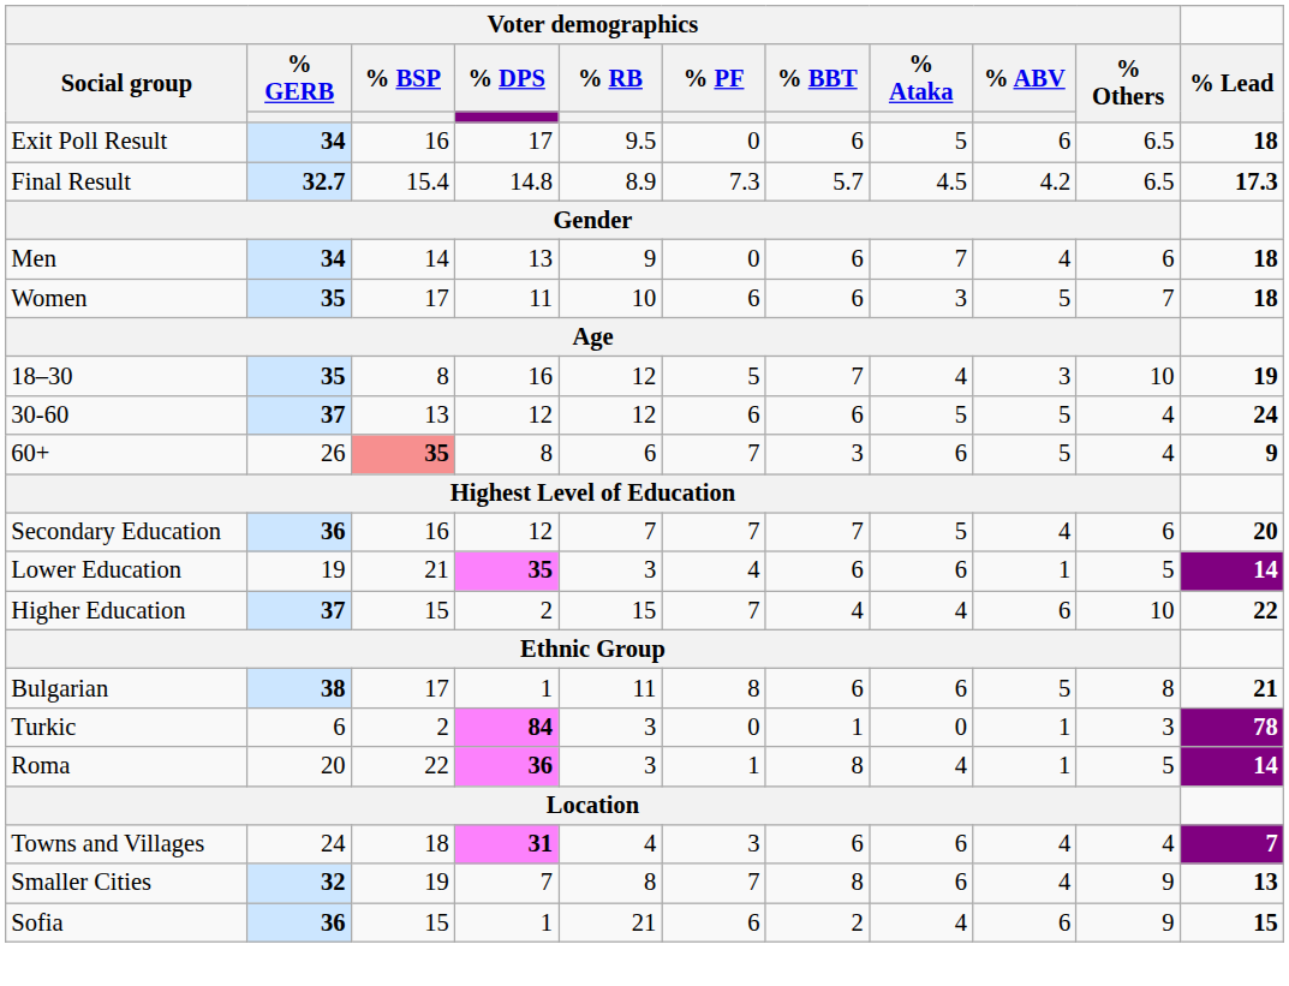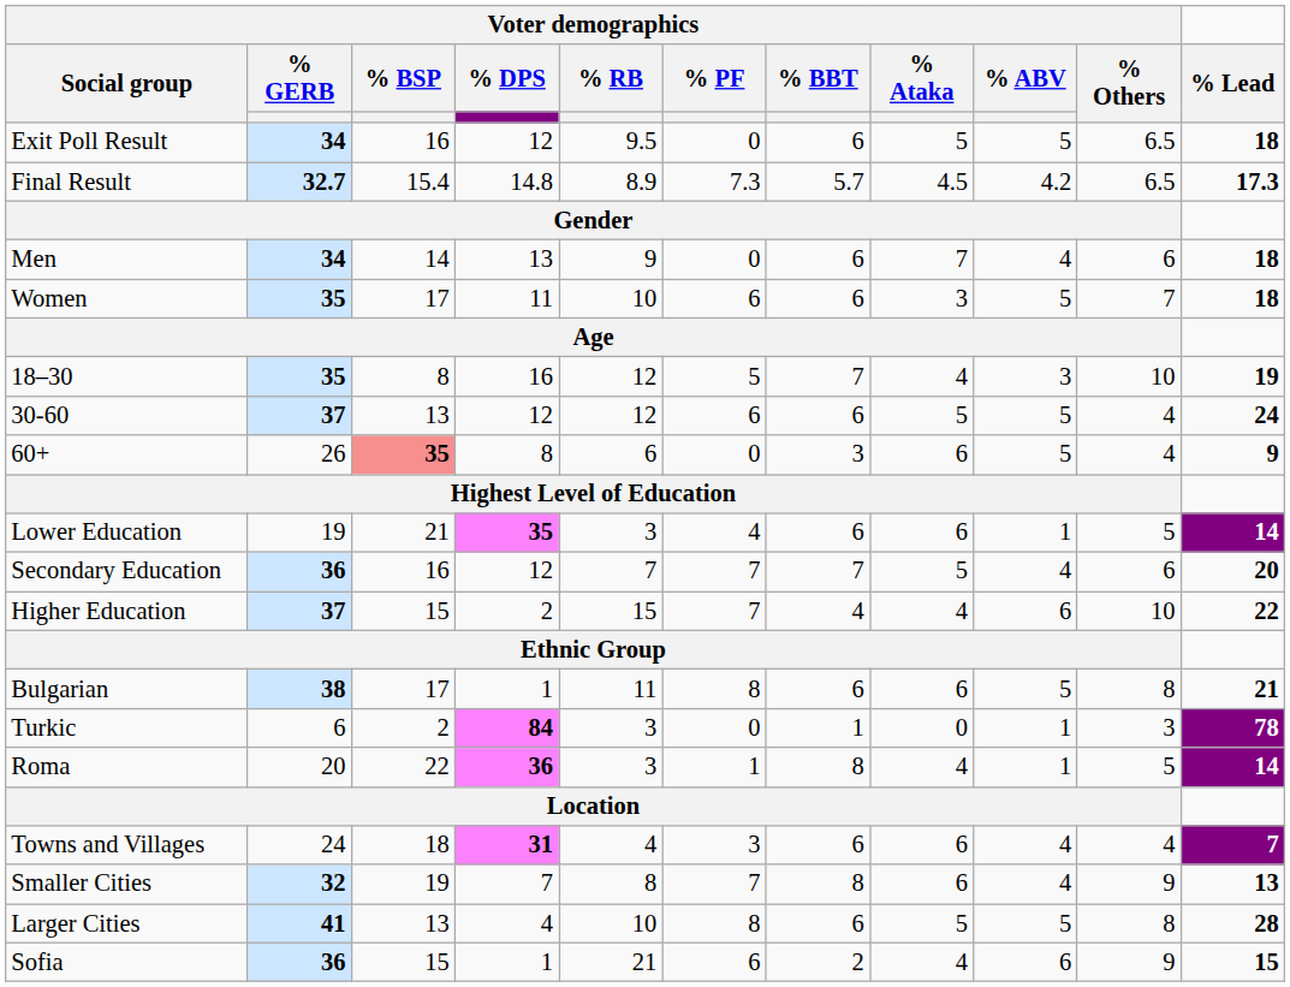Exit Poll Result | Voter demographics / % DPS: 17 -> 12
Exit Poll Result | Voter demographics / % ABV: 6 -> 5
60+ | Voter demographics / % PF: 7 -> 0
rows swapped: Lower Education <-> Secondary Education
+ row: Larger Cities | 41 | 13 | 4 | 10 | 8 | 6 | 5 | 5 | 8 | 28
